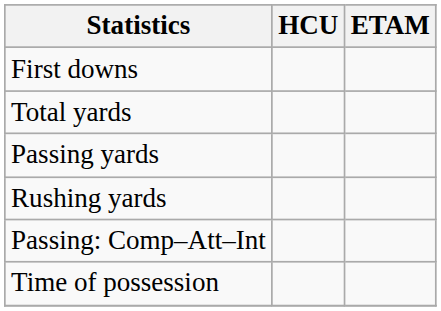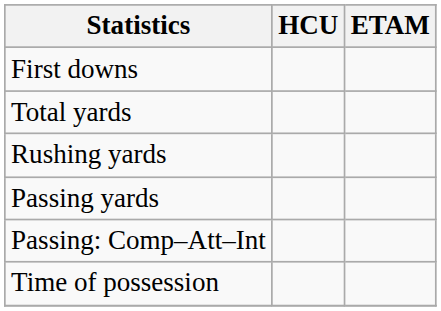rows swapped: Rushing yards <-> Passing yards
